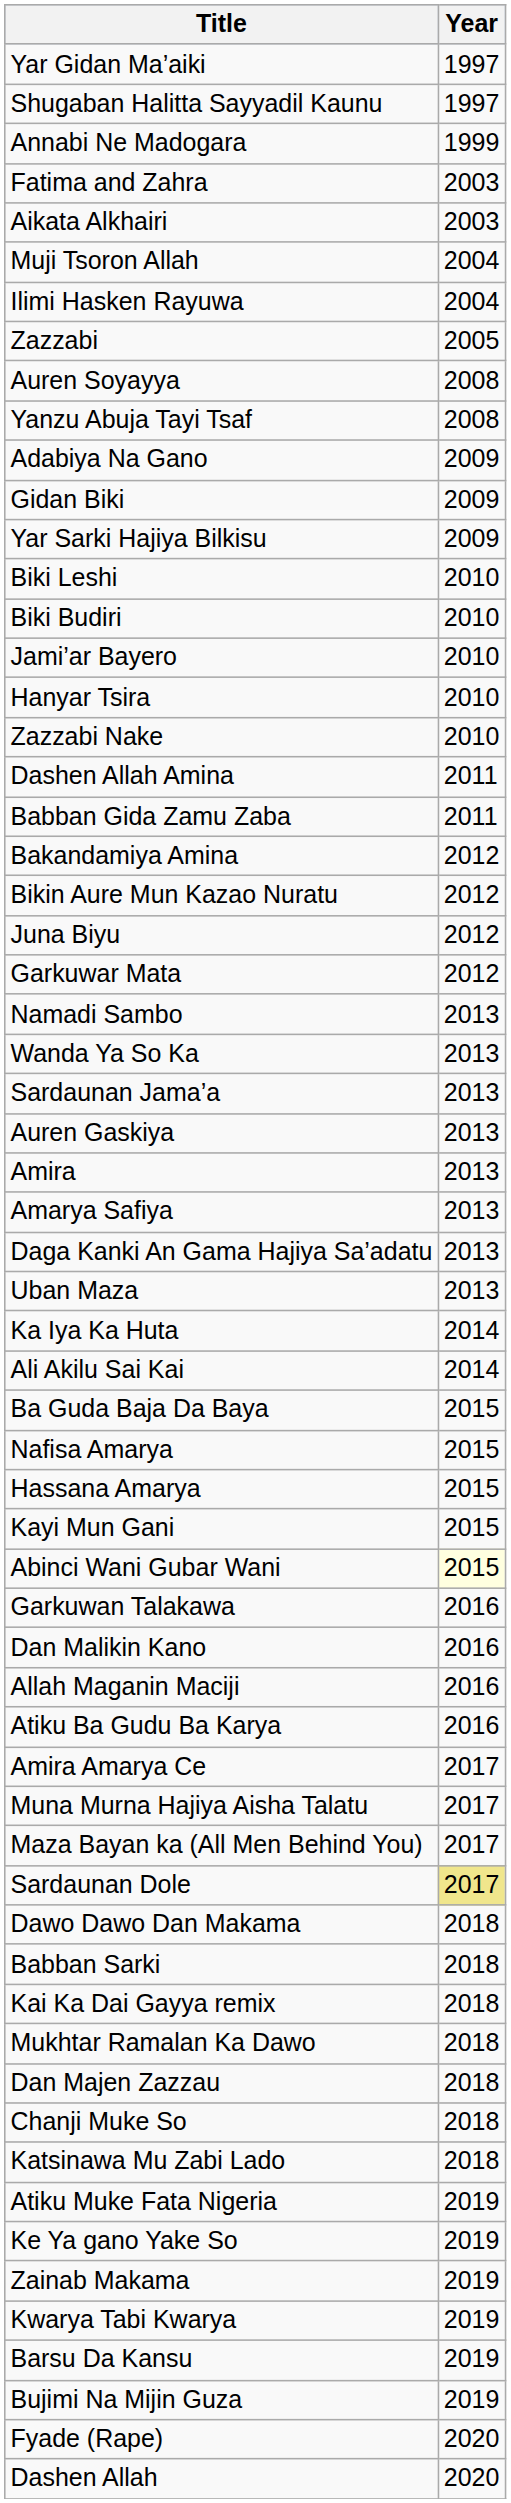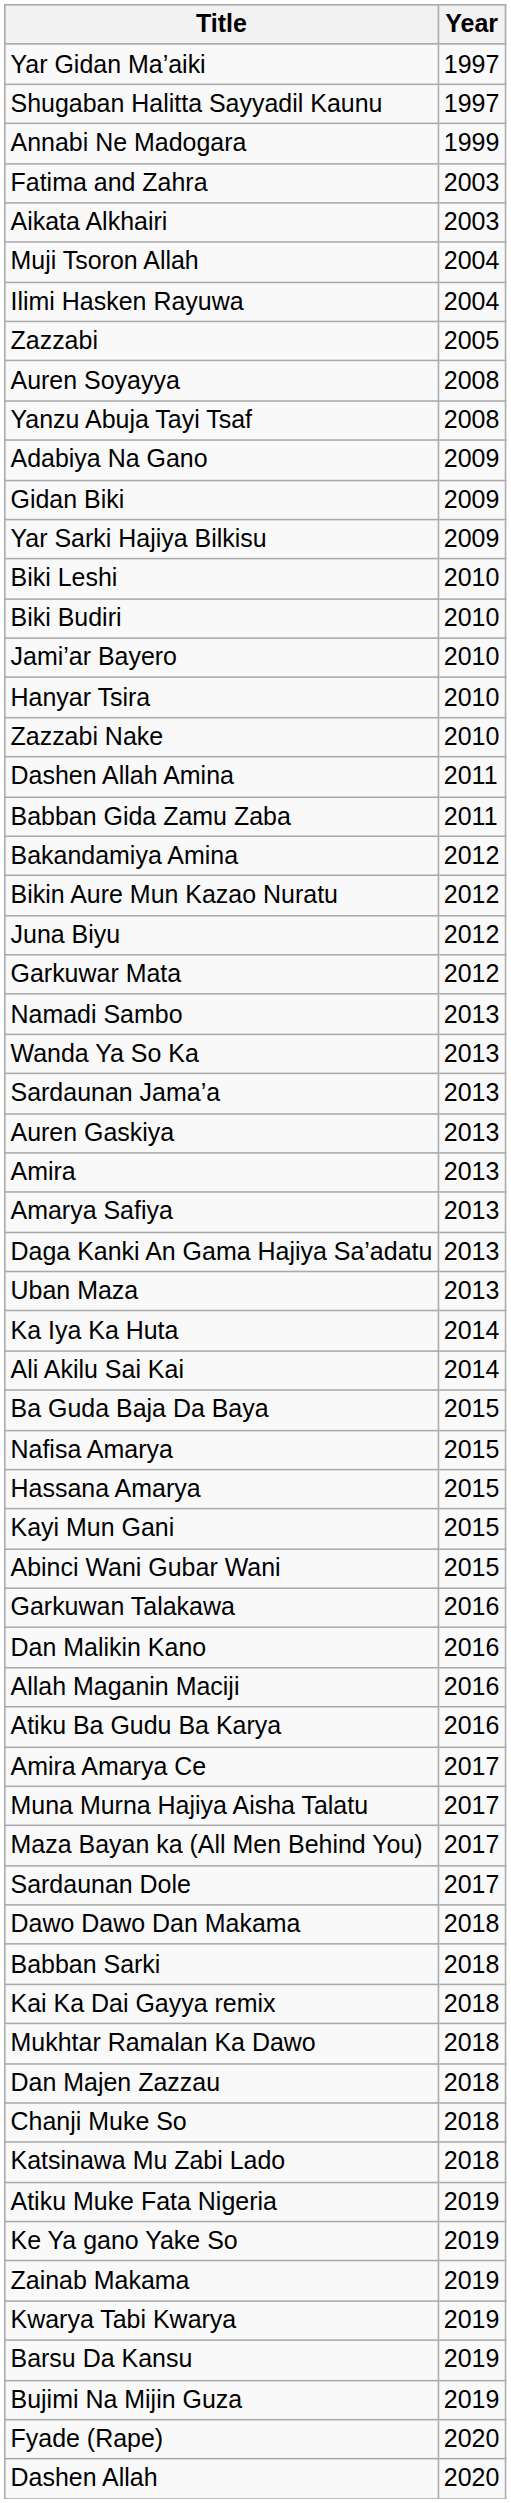Abinci Wani Gubar Wani | Year: lightyellow background -> no background
Sardaunan Dole | Year: khaki background -> no background
